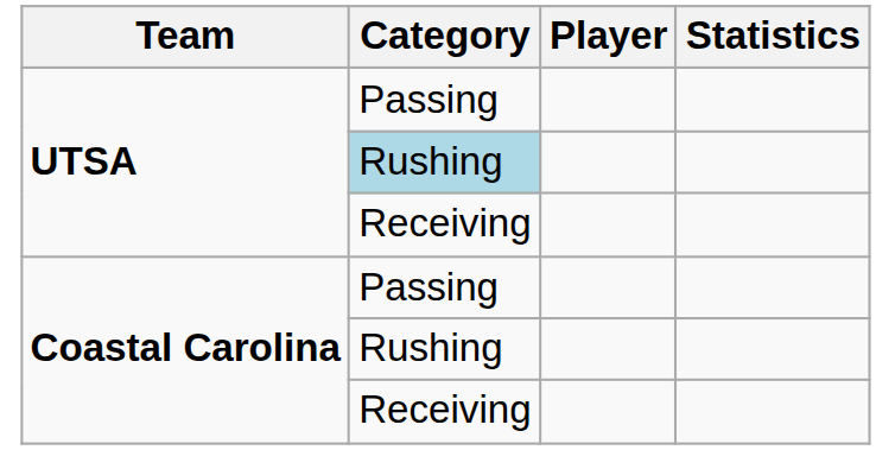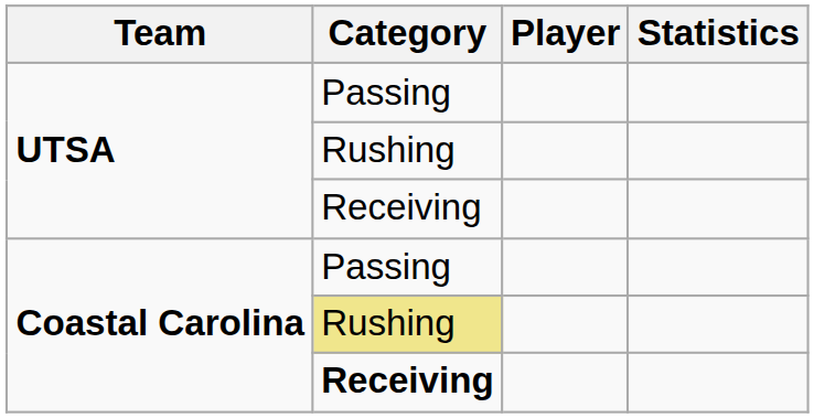UTSA / Rushing | Category: lightblue background -> no background
Coastal Carolina / Rushing | Category: no background -> khaki background
Coastal Carolina / Receiving | Category: normal -> bold
